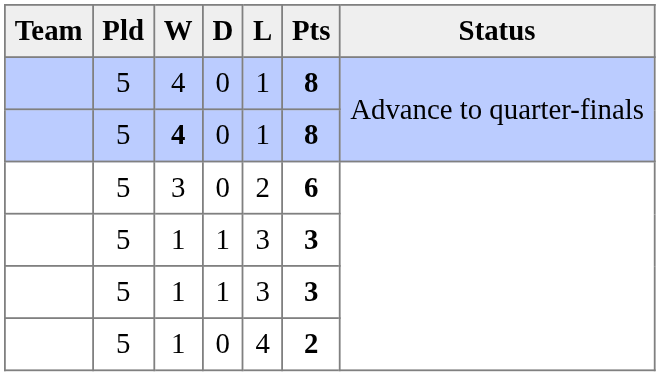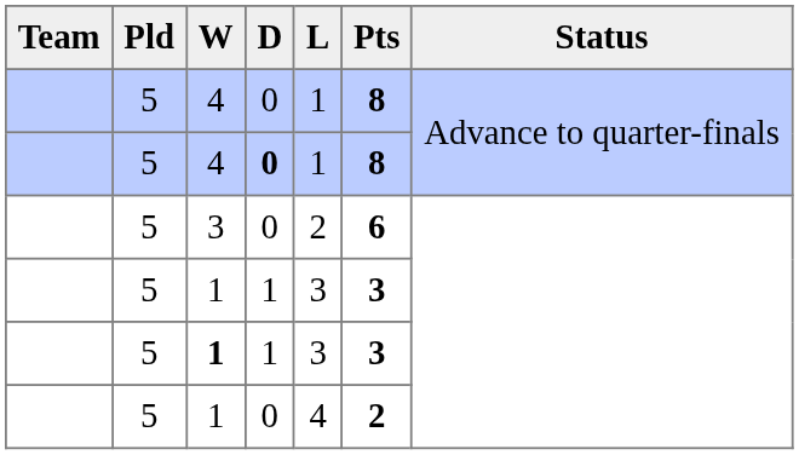row 3 | W: bold -> normal
row 3 | D: normal -> bold
row 6 | W: normal -> bold
